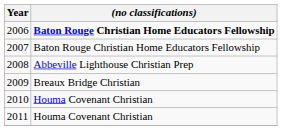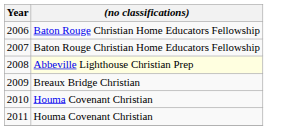2006 | (no classifications): bold -> normal
2008 | (no classifications): no background -> lightyellow background
